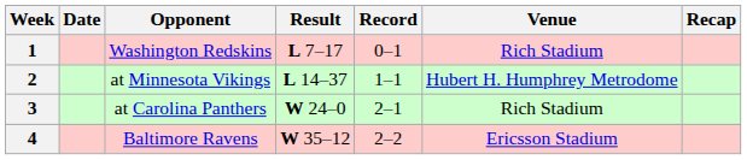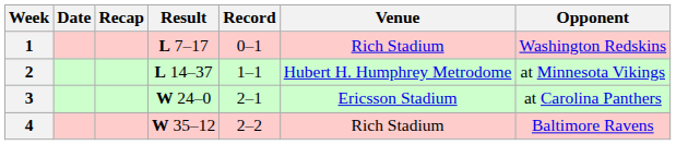columns swapped: Opponent <-> Recap
3 | Venue: Rich Stadium -> Ericsson Stadium
4 | Venue: Ericsson Stadium -> Rich Stadium
